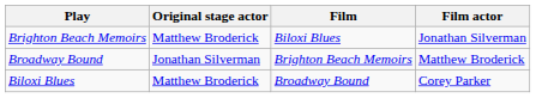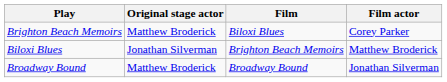row 2 | Film actor: Jonathan Silverman -> Corey Parker
row 3 | Play: Broadway Bound -> Biloxi Blues
row 4 | Play: Biloxi Blues -> Broadway Bound
row 4 | Film actor: Corey Parker -> Jonathan Silverman
